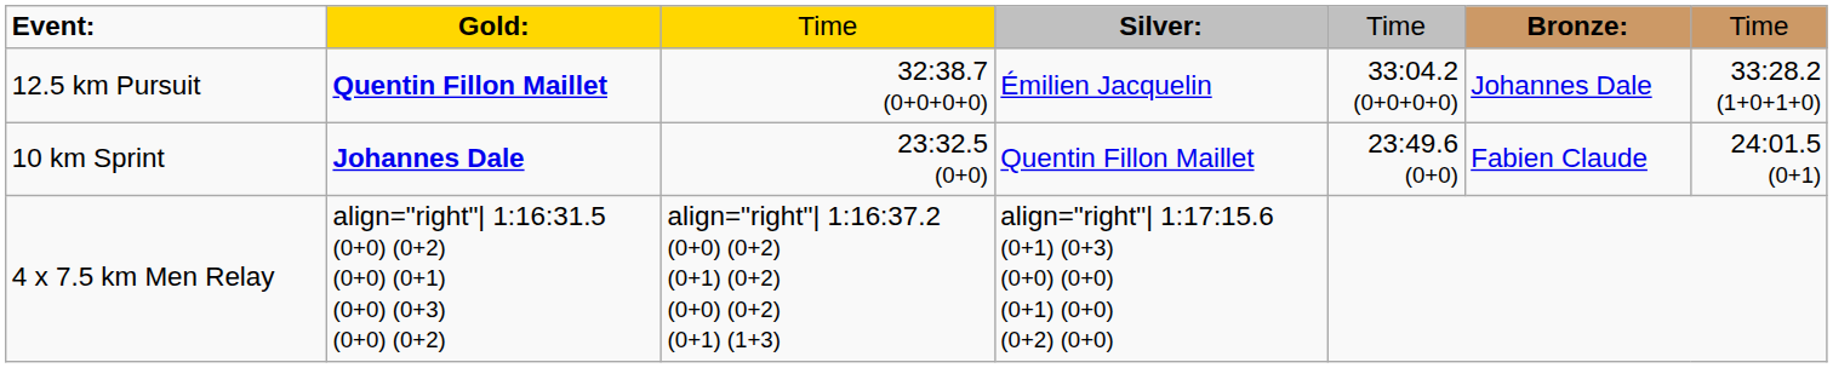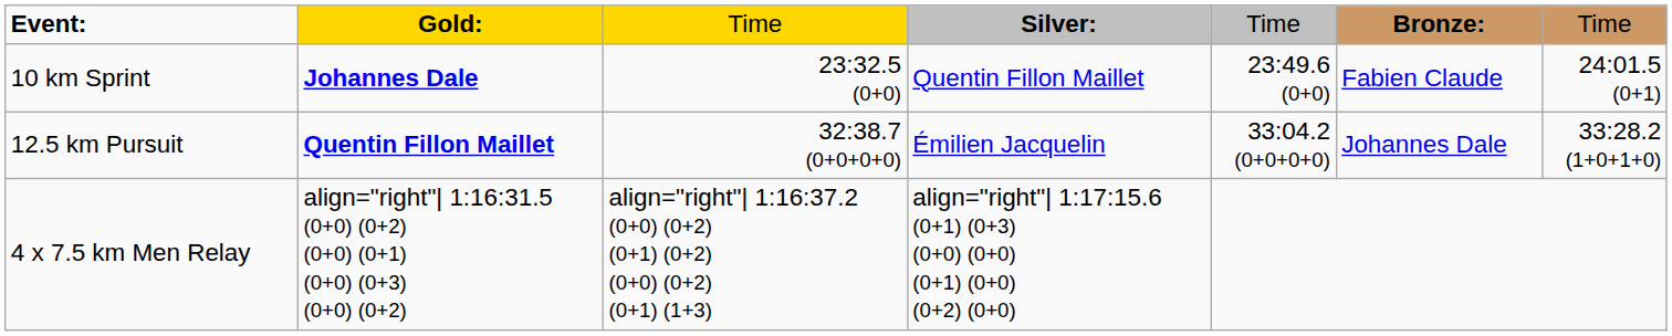rows swapped: 10 km Sprint <-> 12.5 km Pursuit
